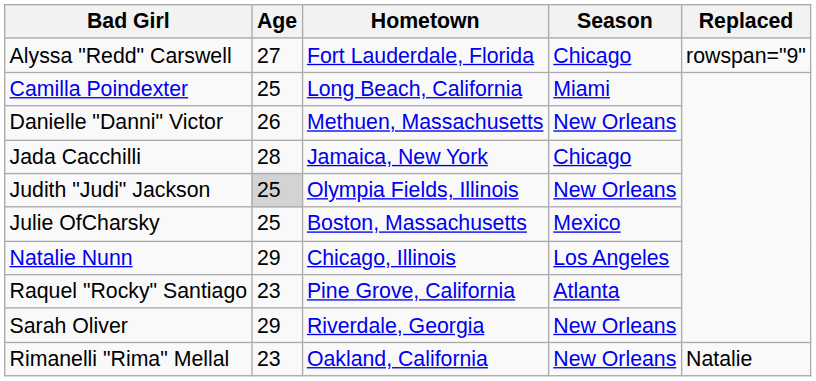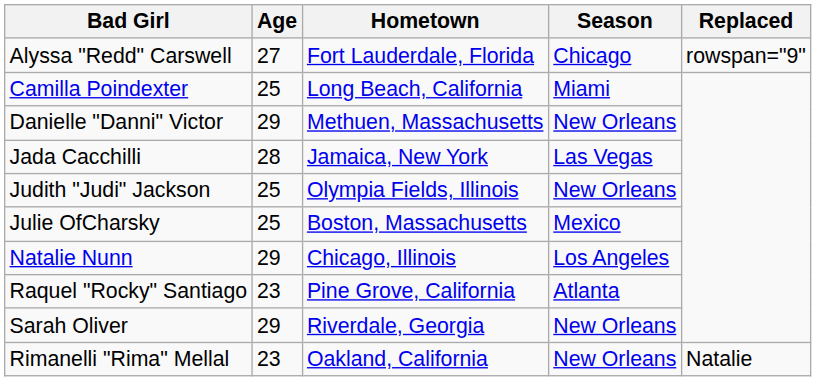Danielle "Danni" Victor | Age: 26 -> 29
Jada Cacchilli | Season: Chicago -> Las Vegas
Judith "Judi" Jackson | Age: lightgrey background -> no background
